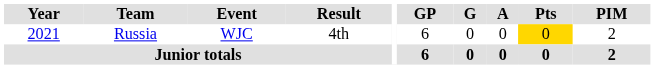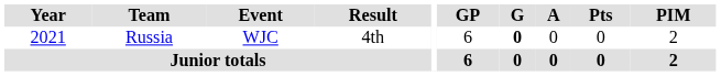Russia | G: normal -> bold
Russia | Pts: gold background -> no background
